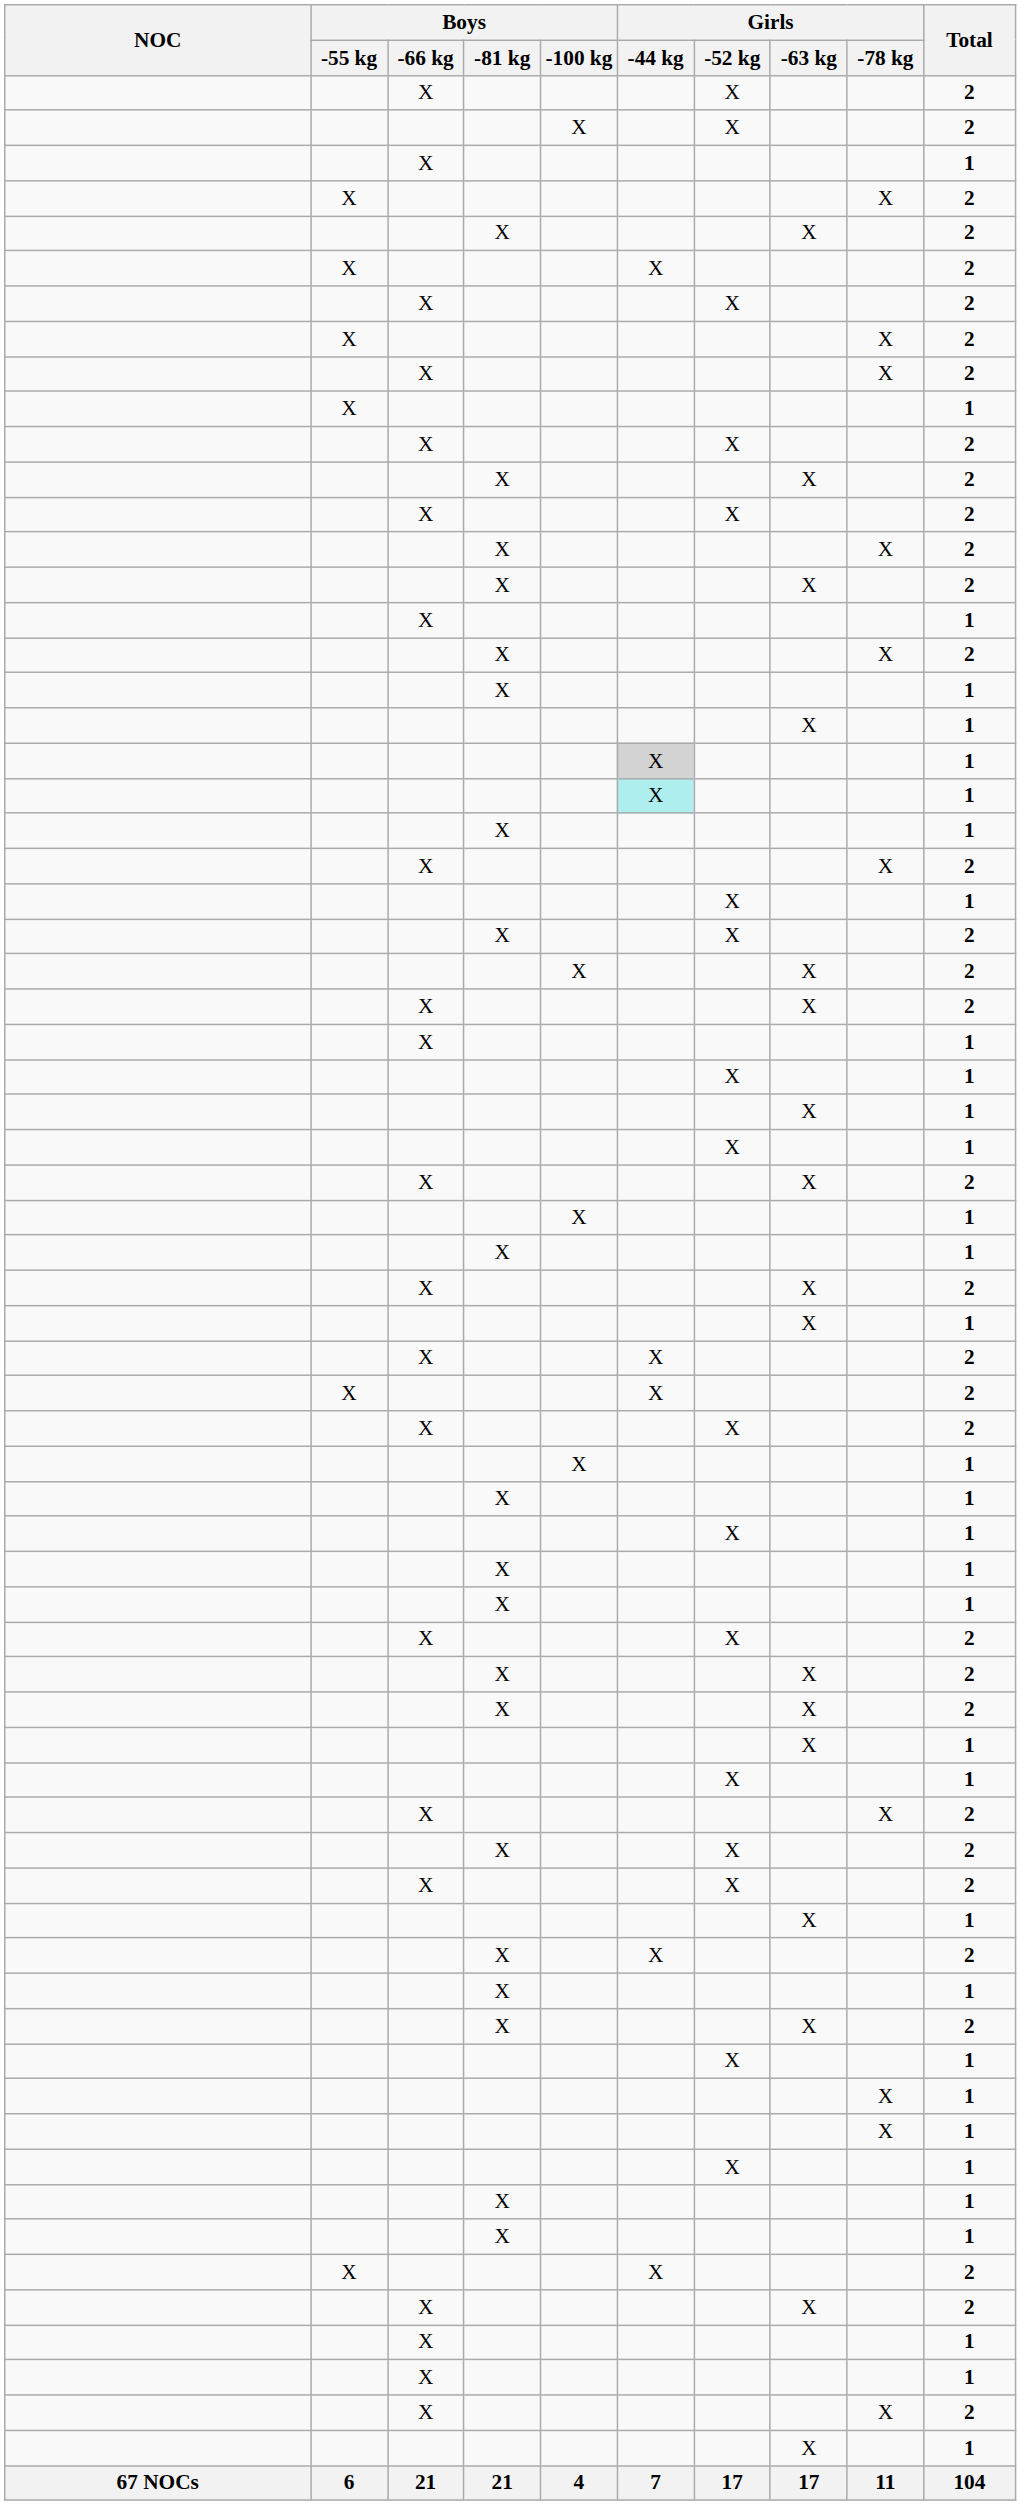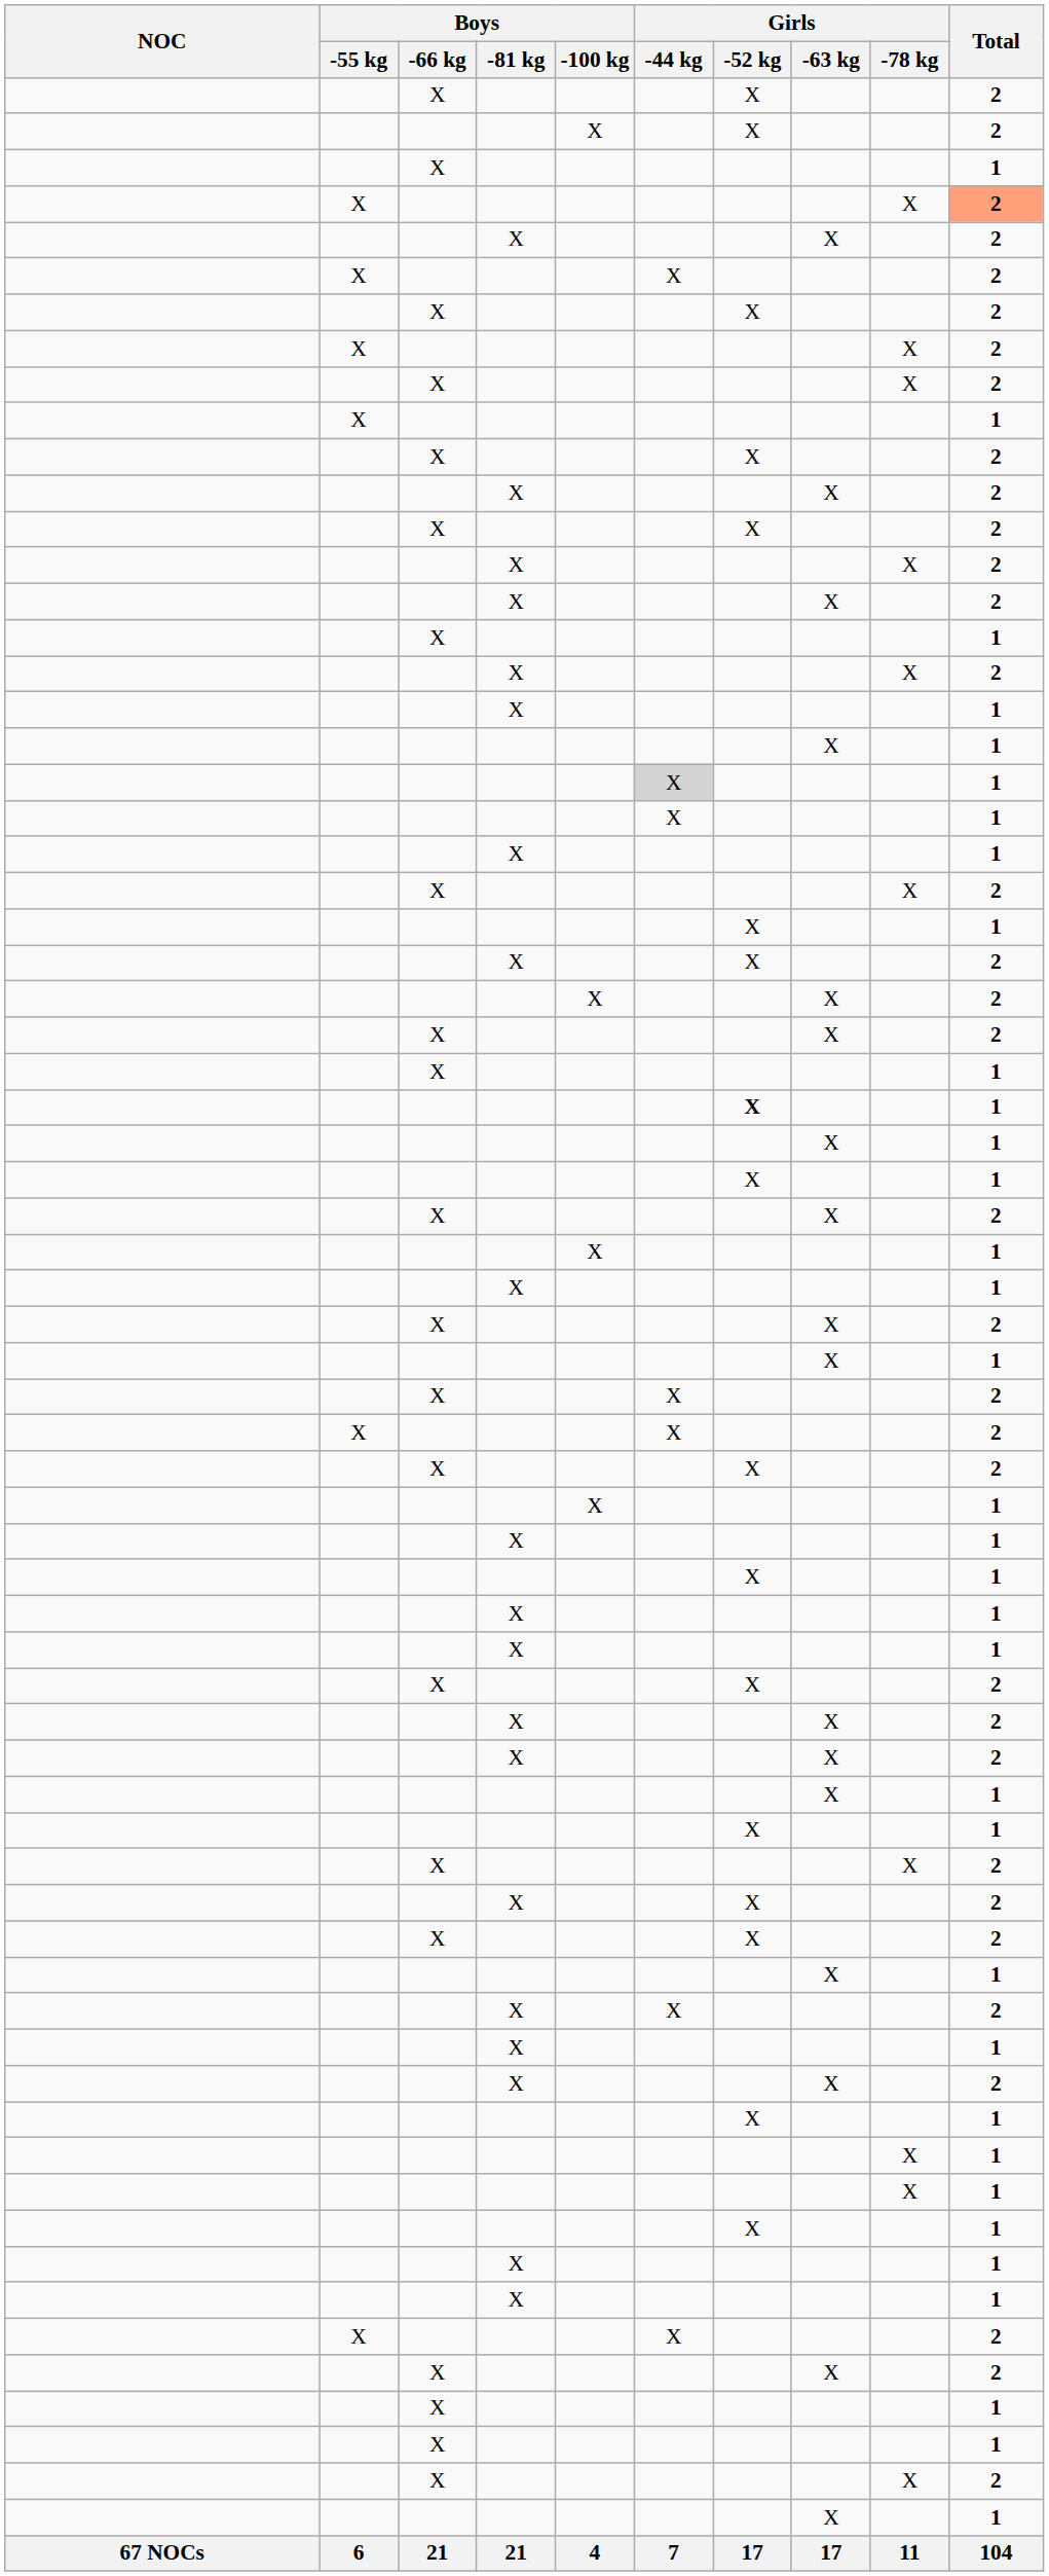row 6 | Total: no background -> lightsalmon background
row 23 | Girls / -44 kg: paleturquoise background -> no background
row 31 | Girls / -52 kg: normal -> bold
